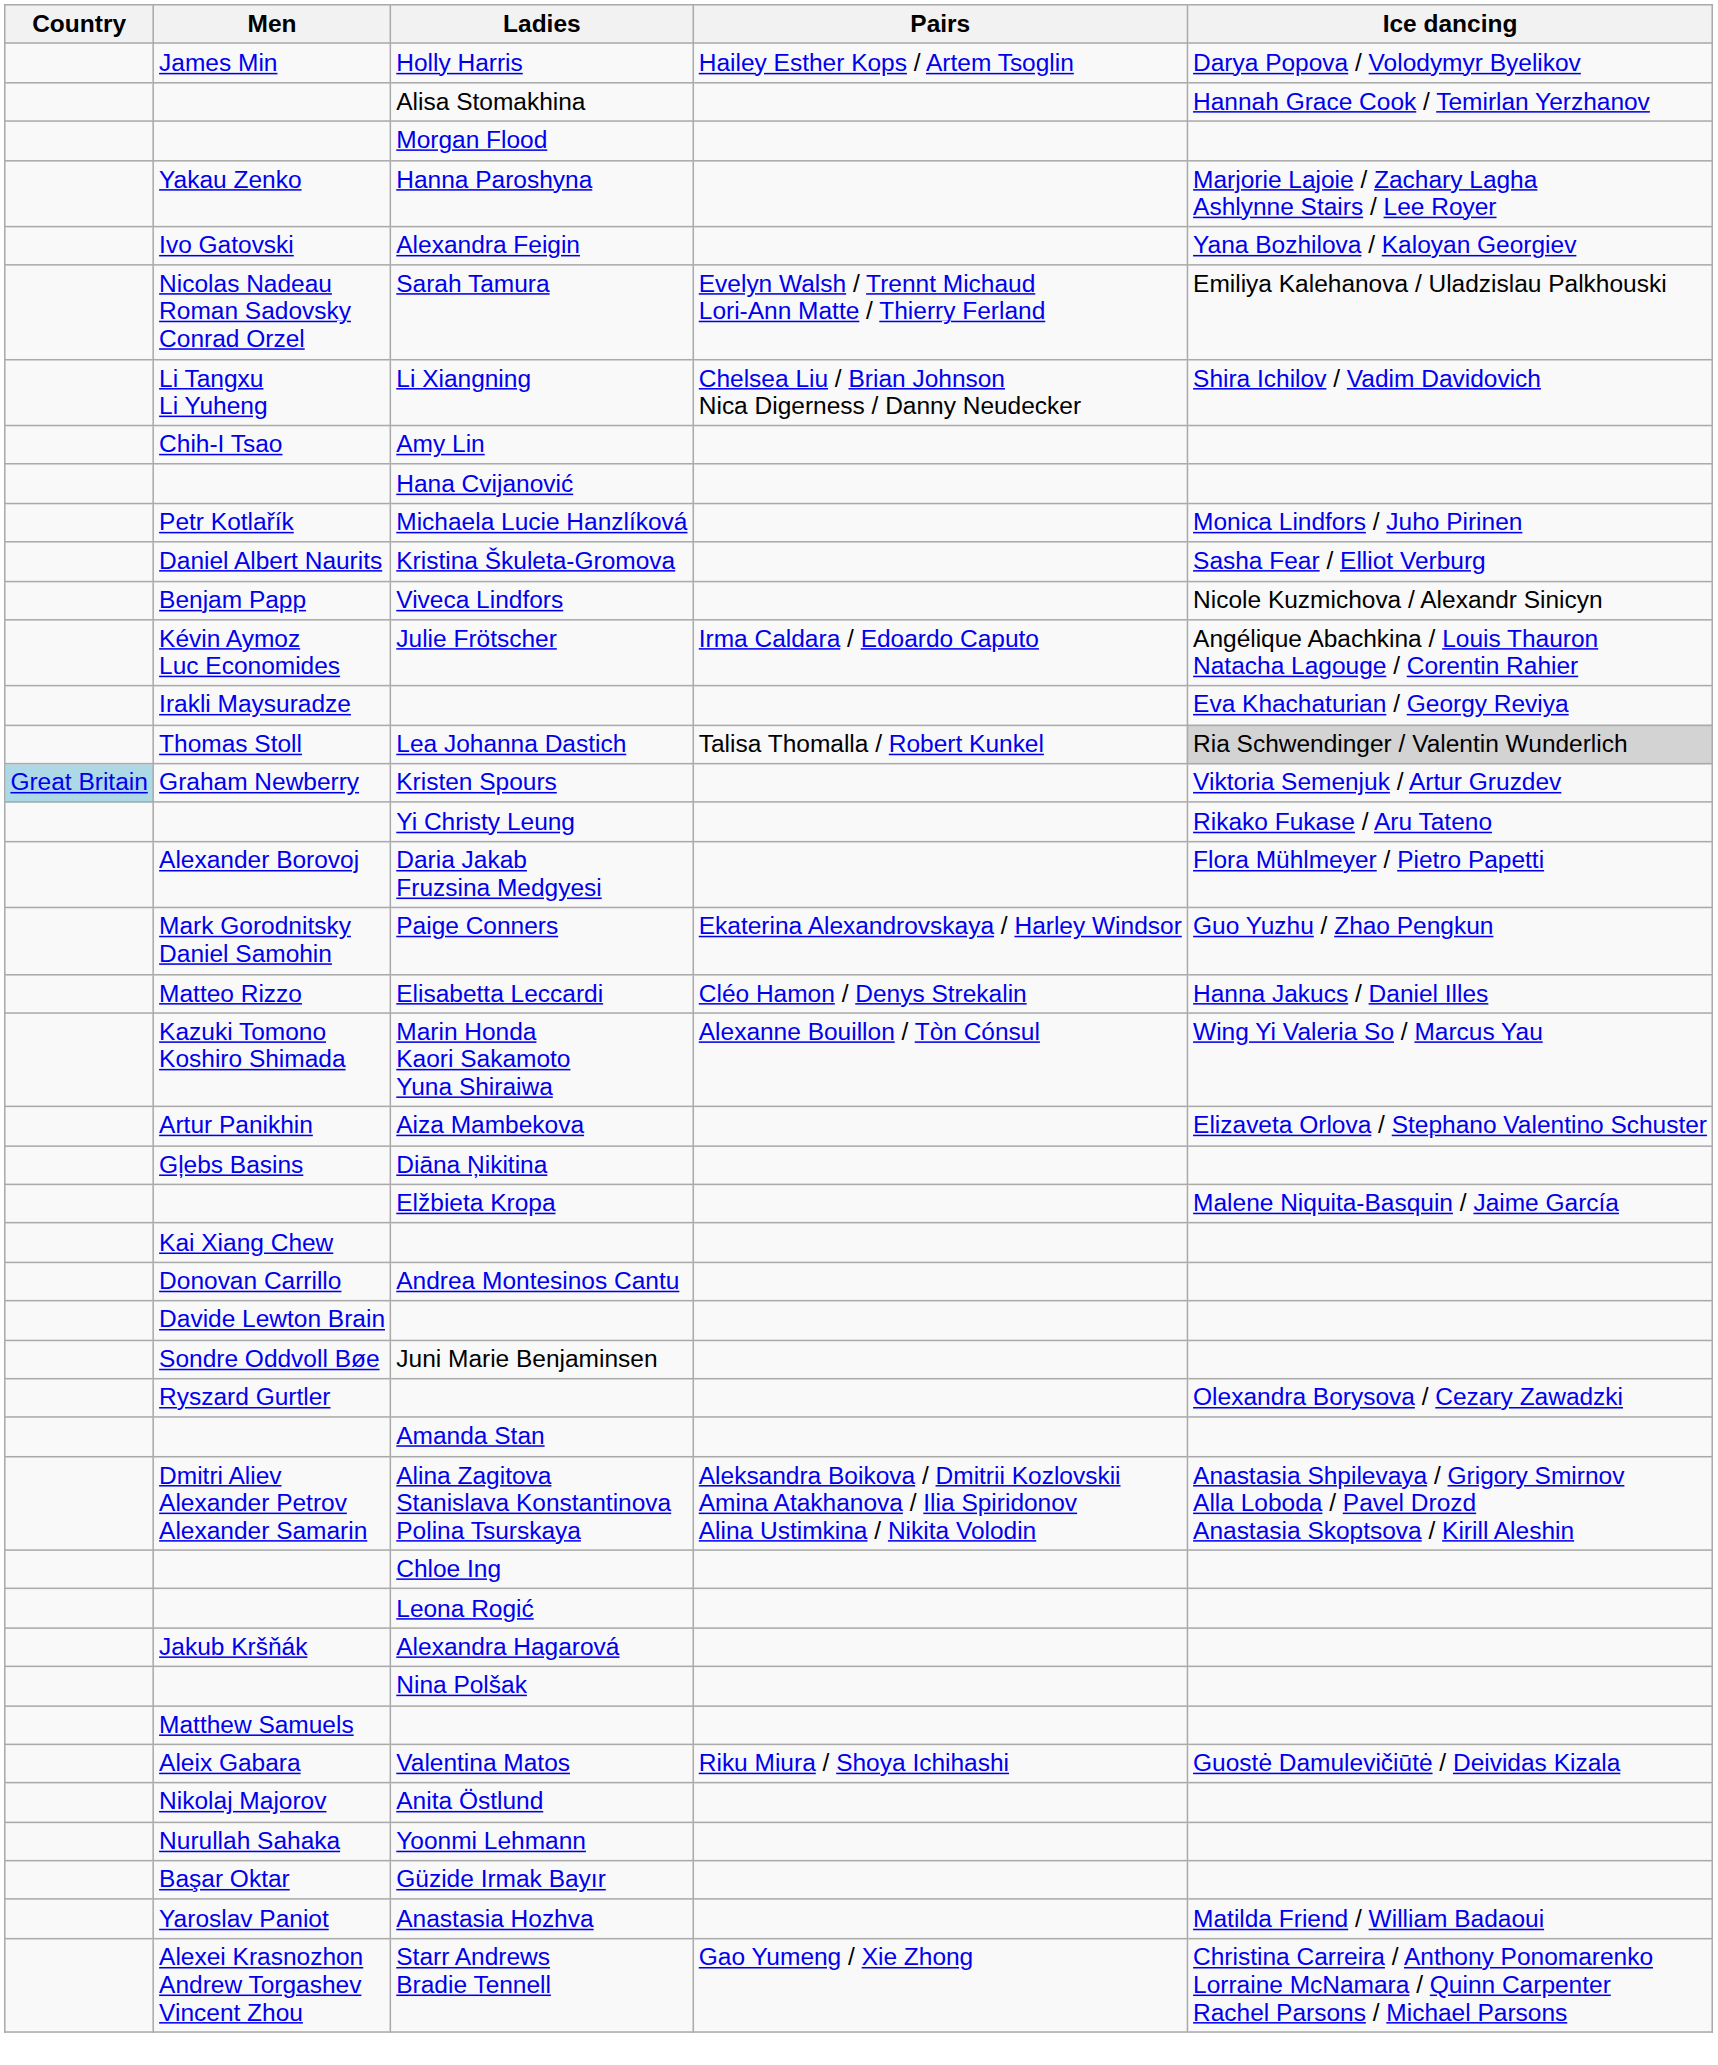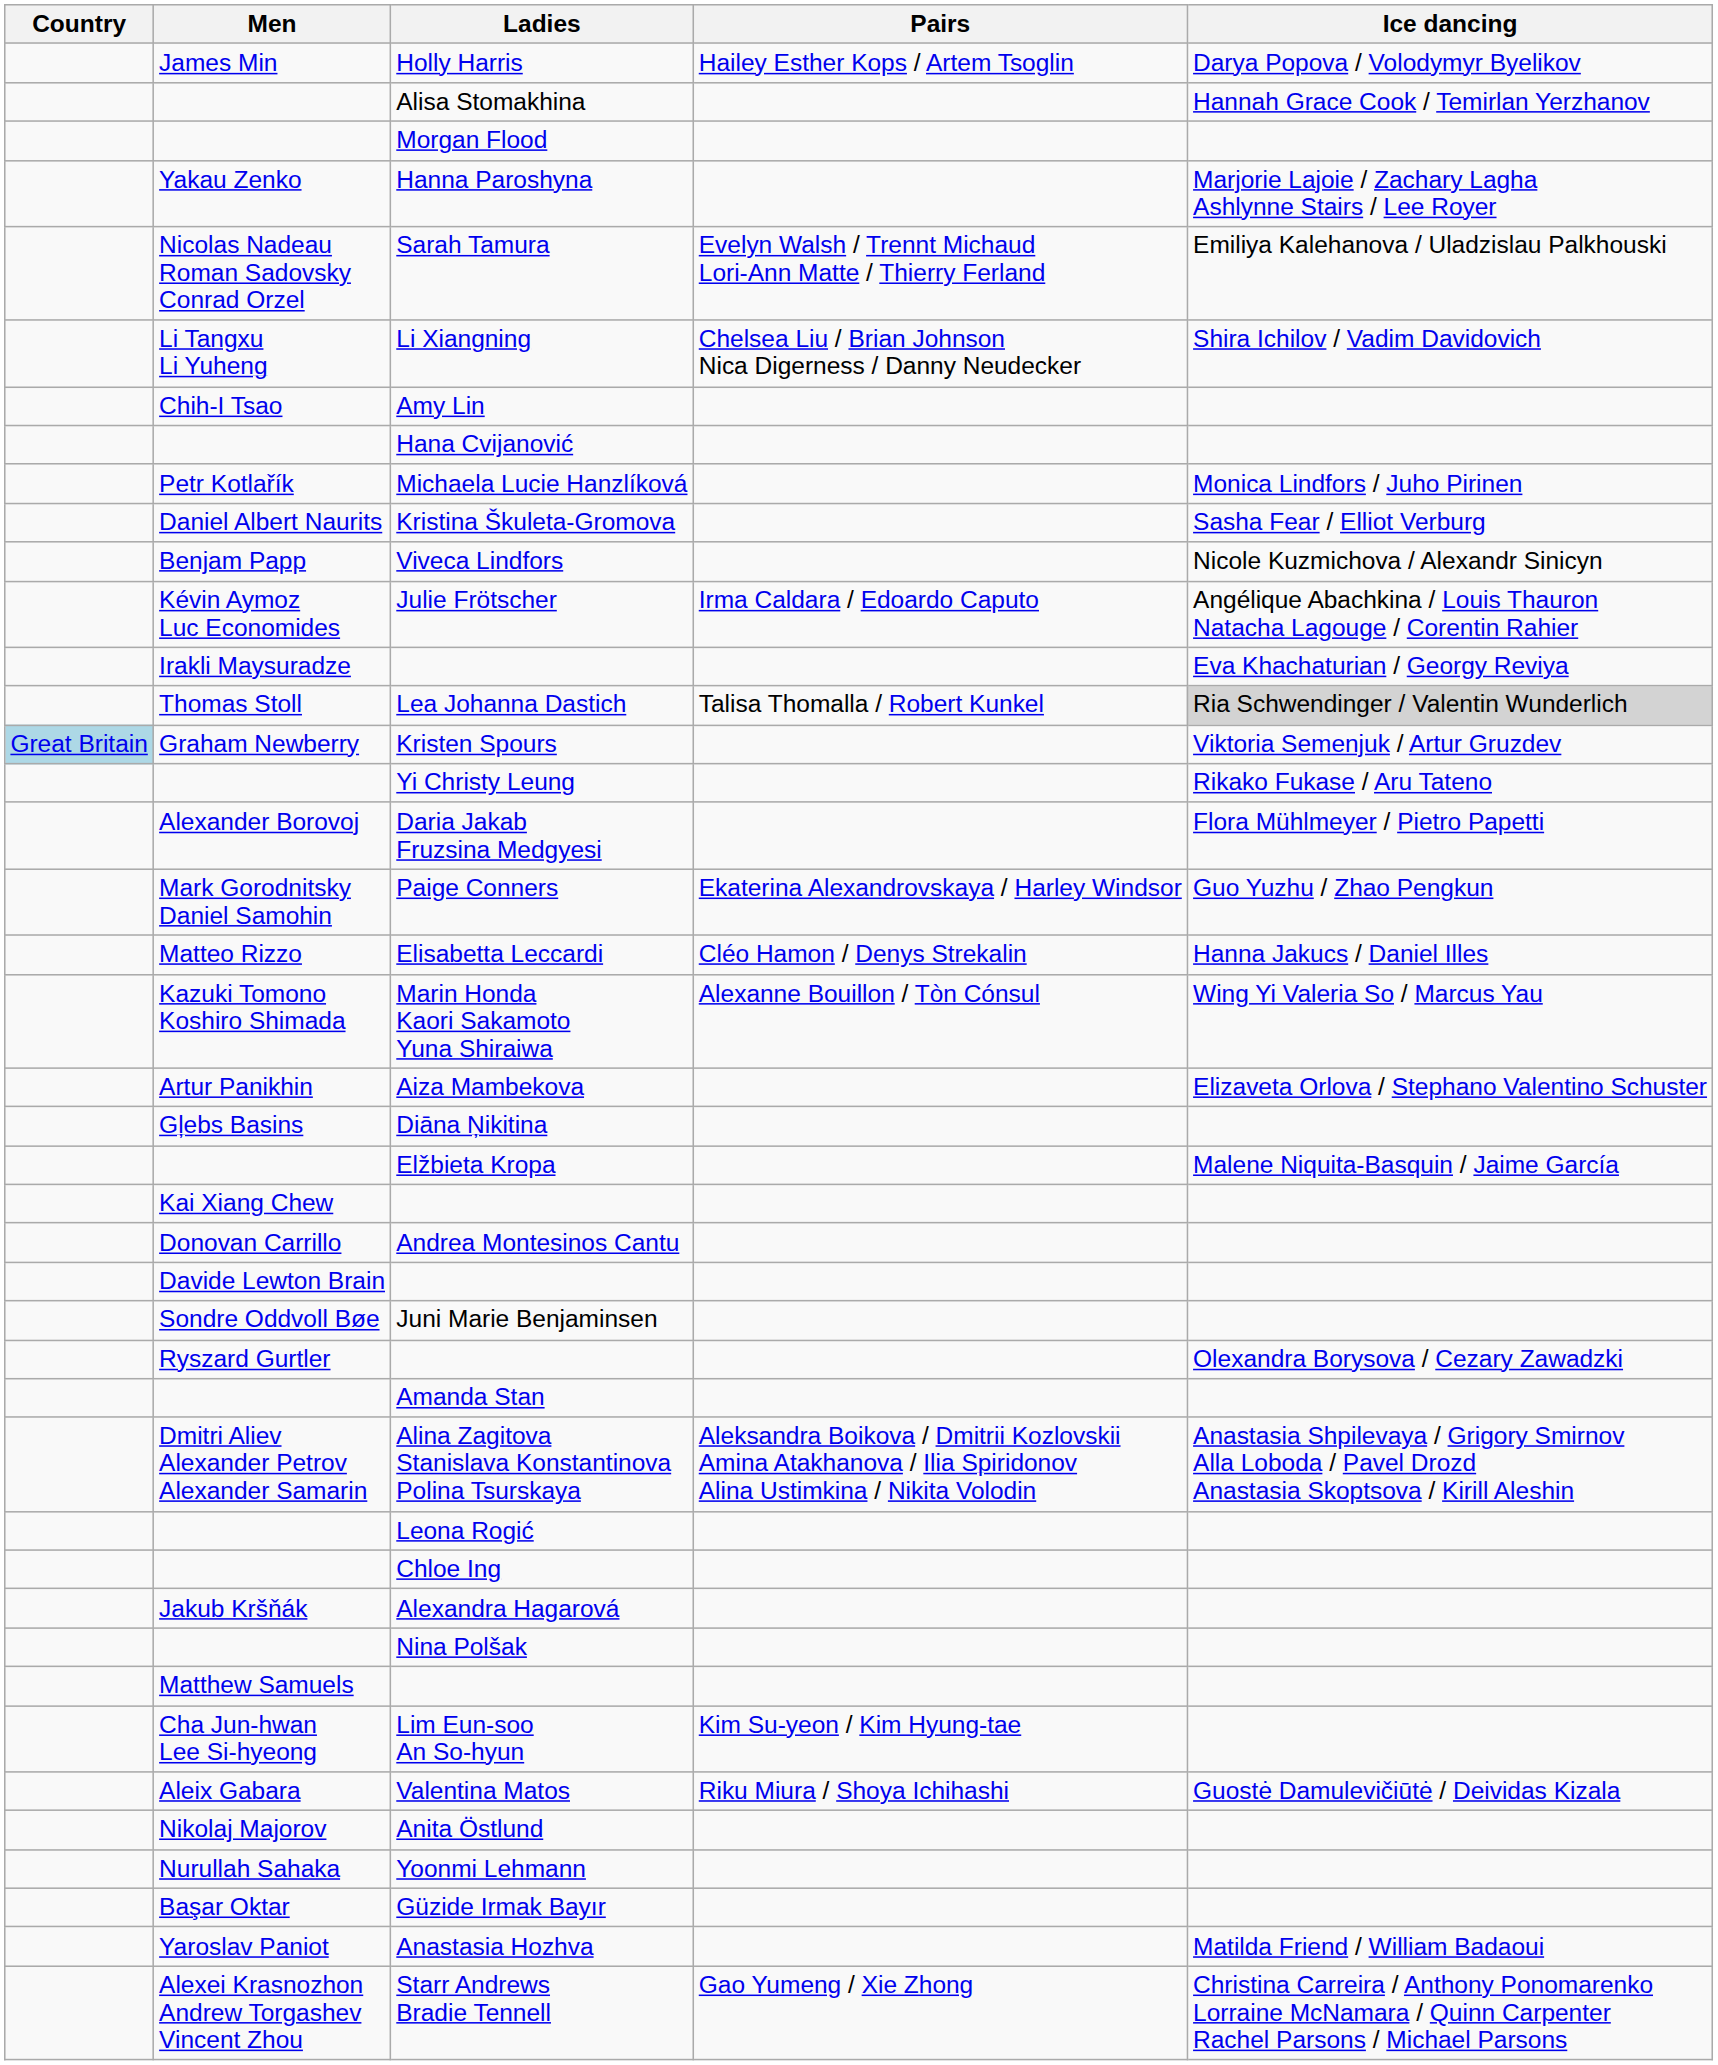- row: Ivo Gatovski | Alexandra Feigin | Yana Bozhilova / Kaloyan Georgiev
rows swapped: Leona Rogić <-> Chloe Ing
+ row: Cha Jun-hwan Lee Si-hyeong | Lim Eun-soo An So-hyun | Kim Su-yeon / Kim Hyung-tae
